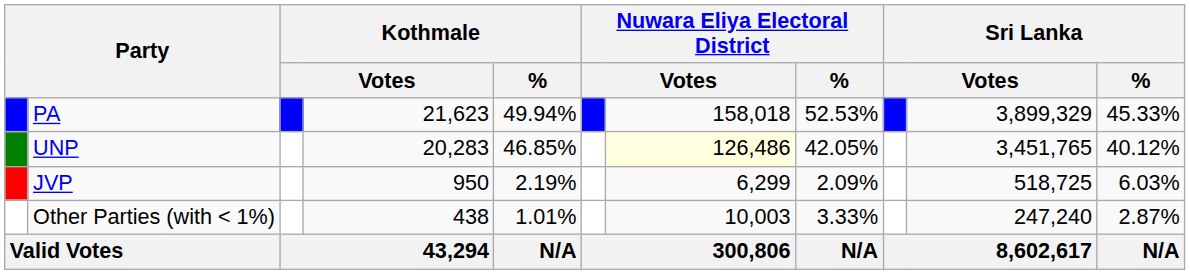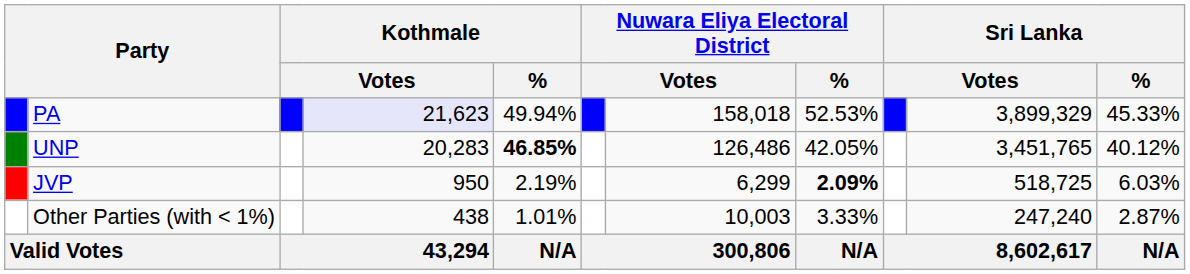PA | column 4: no background -> lavender background
UNP | Kothmale / %: normal -> bold
UNP | column 7: lightyellow background -> no background
JVP | Nuwara Eliya Electoral District / %: normal -> bold
